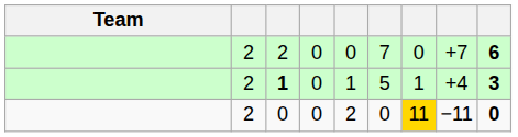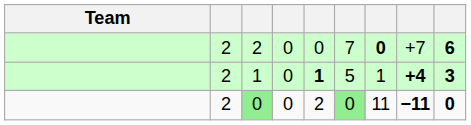row 2 | column 7: normal -> bold
row 3 | column 3: bold -> normal
row 3 | column 5: normal -> bold
row 3 | column 8: normal -> bold
row 4 | column 3: no background -> lightgreen background
row 4 | column 6: no background -> lightgreen background
row 4 | column 7: gold background -> no background
row 4 | column 8: normal -> bold
